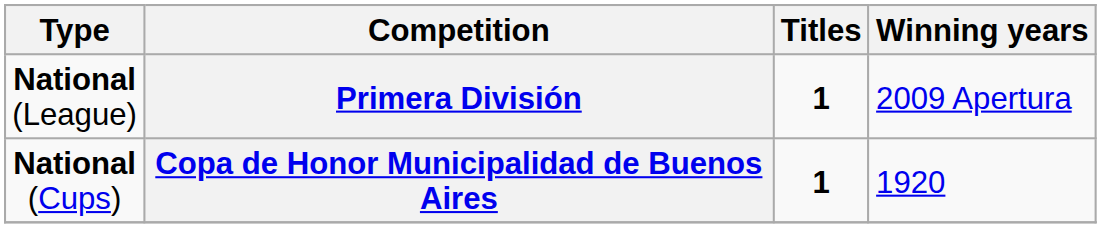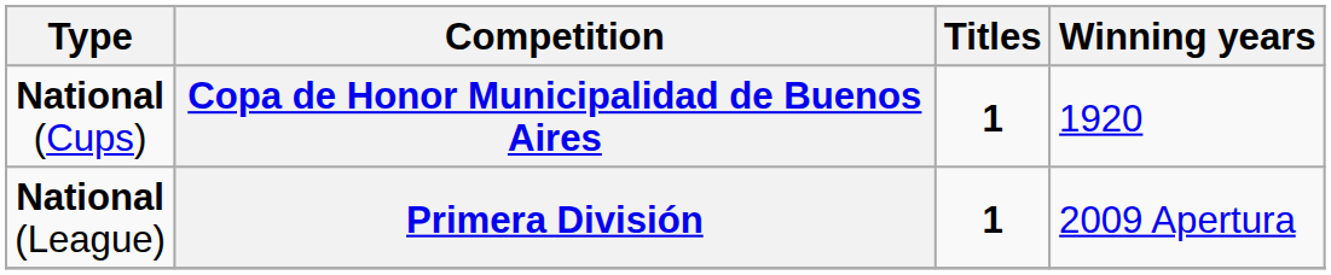rows swapped: Primera División <-> Copa de Honor Municipalidad de Buenos Aires
